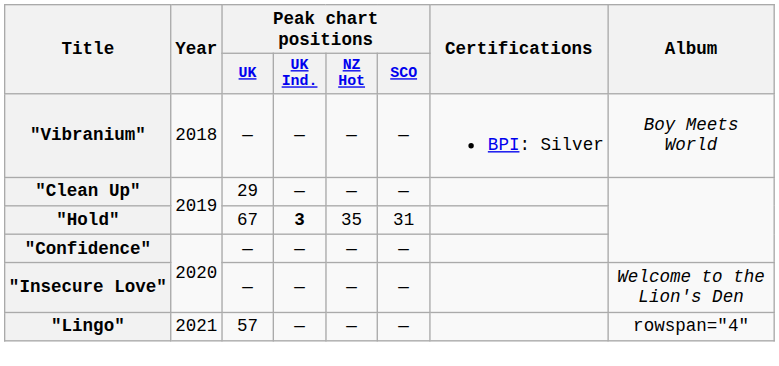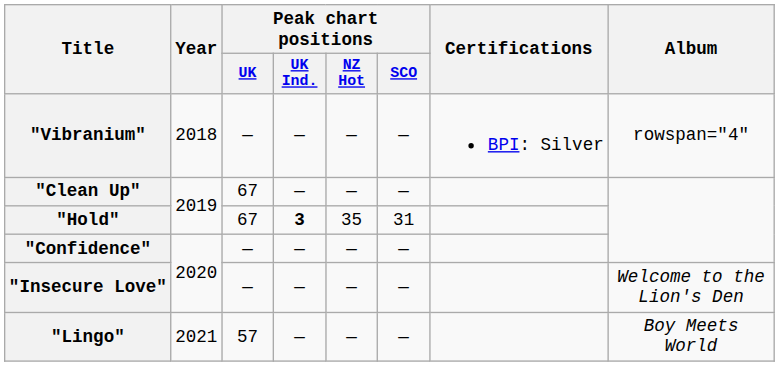"Vibranium" | Album: Boy Meets World -> rowspan="4"
"Clean Up" | Peak chart positions / UK: 29 -> 67
"Lingo" | Album: rowspan="4" -> Boy Meets World
